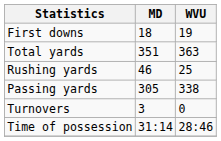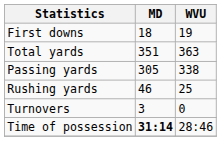rows swapped: Rushing yards <-> Passing yards
Time of possession | MD: normal -> bold
